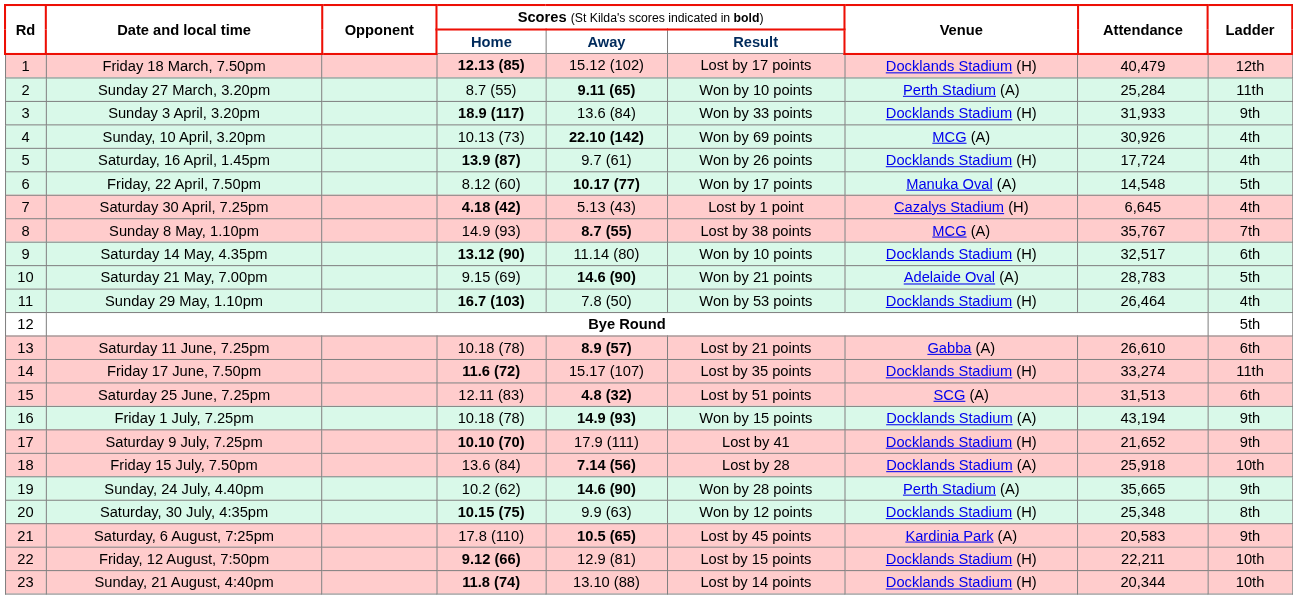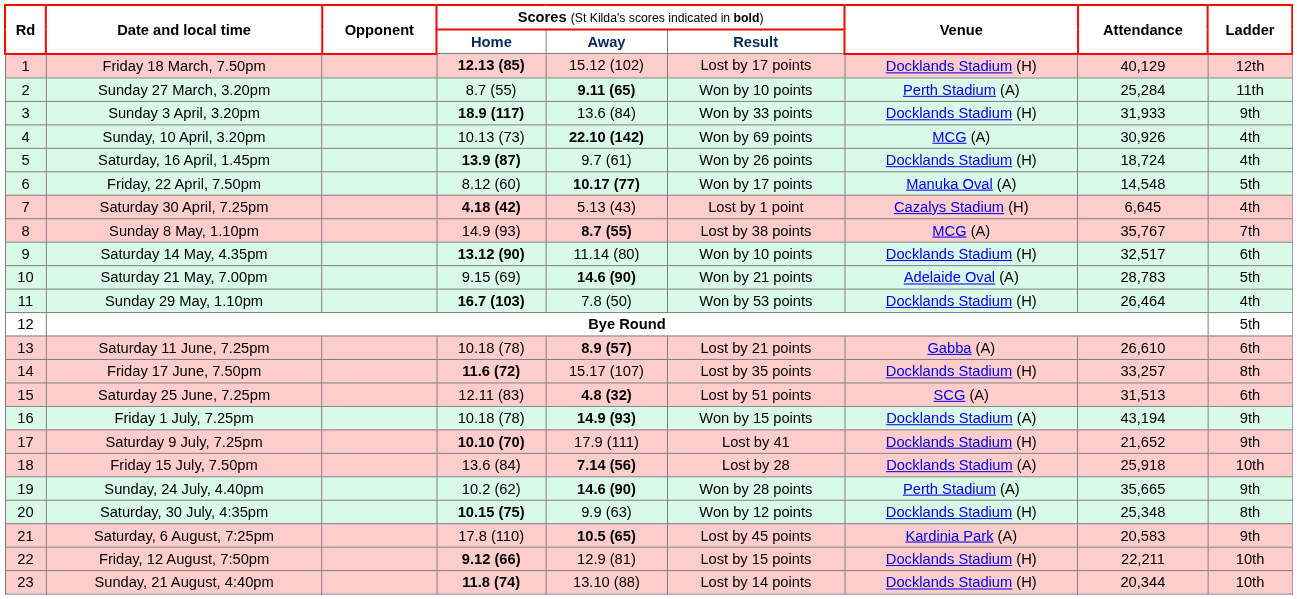Friday 18 March, 7.50pm | column 8: 40,479 -> 40,129
Saturday, 16 April, 1.45pm | column 8: 17,724 -> 18,724
Friday 17 June, 7.50pm | column 8: 33,274 -> 33,257
Friday 17 June, 7.50pm | column 9: 11th -> 8th
